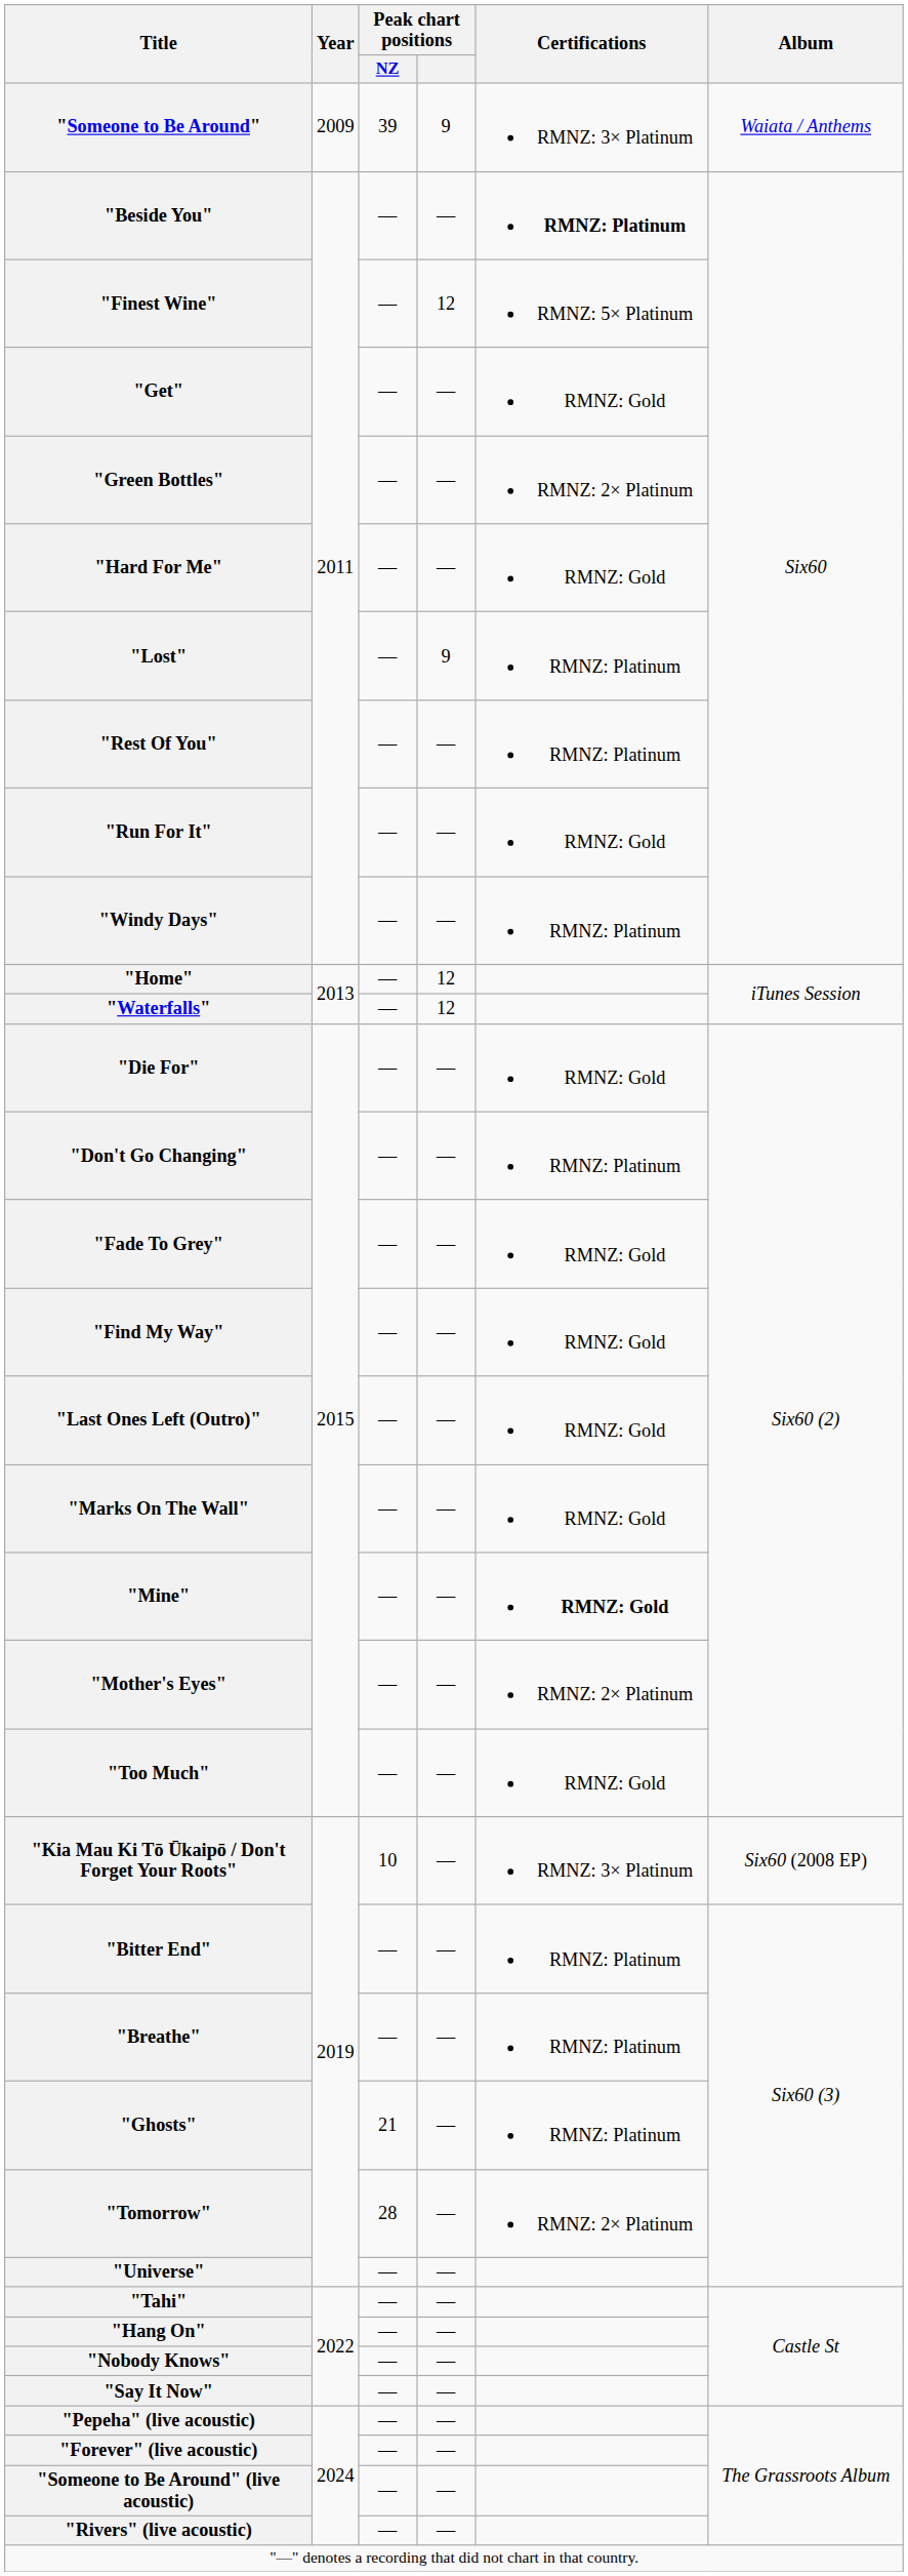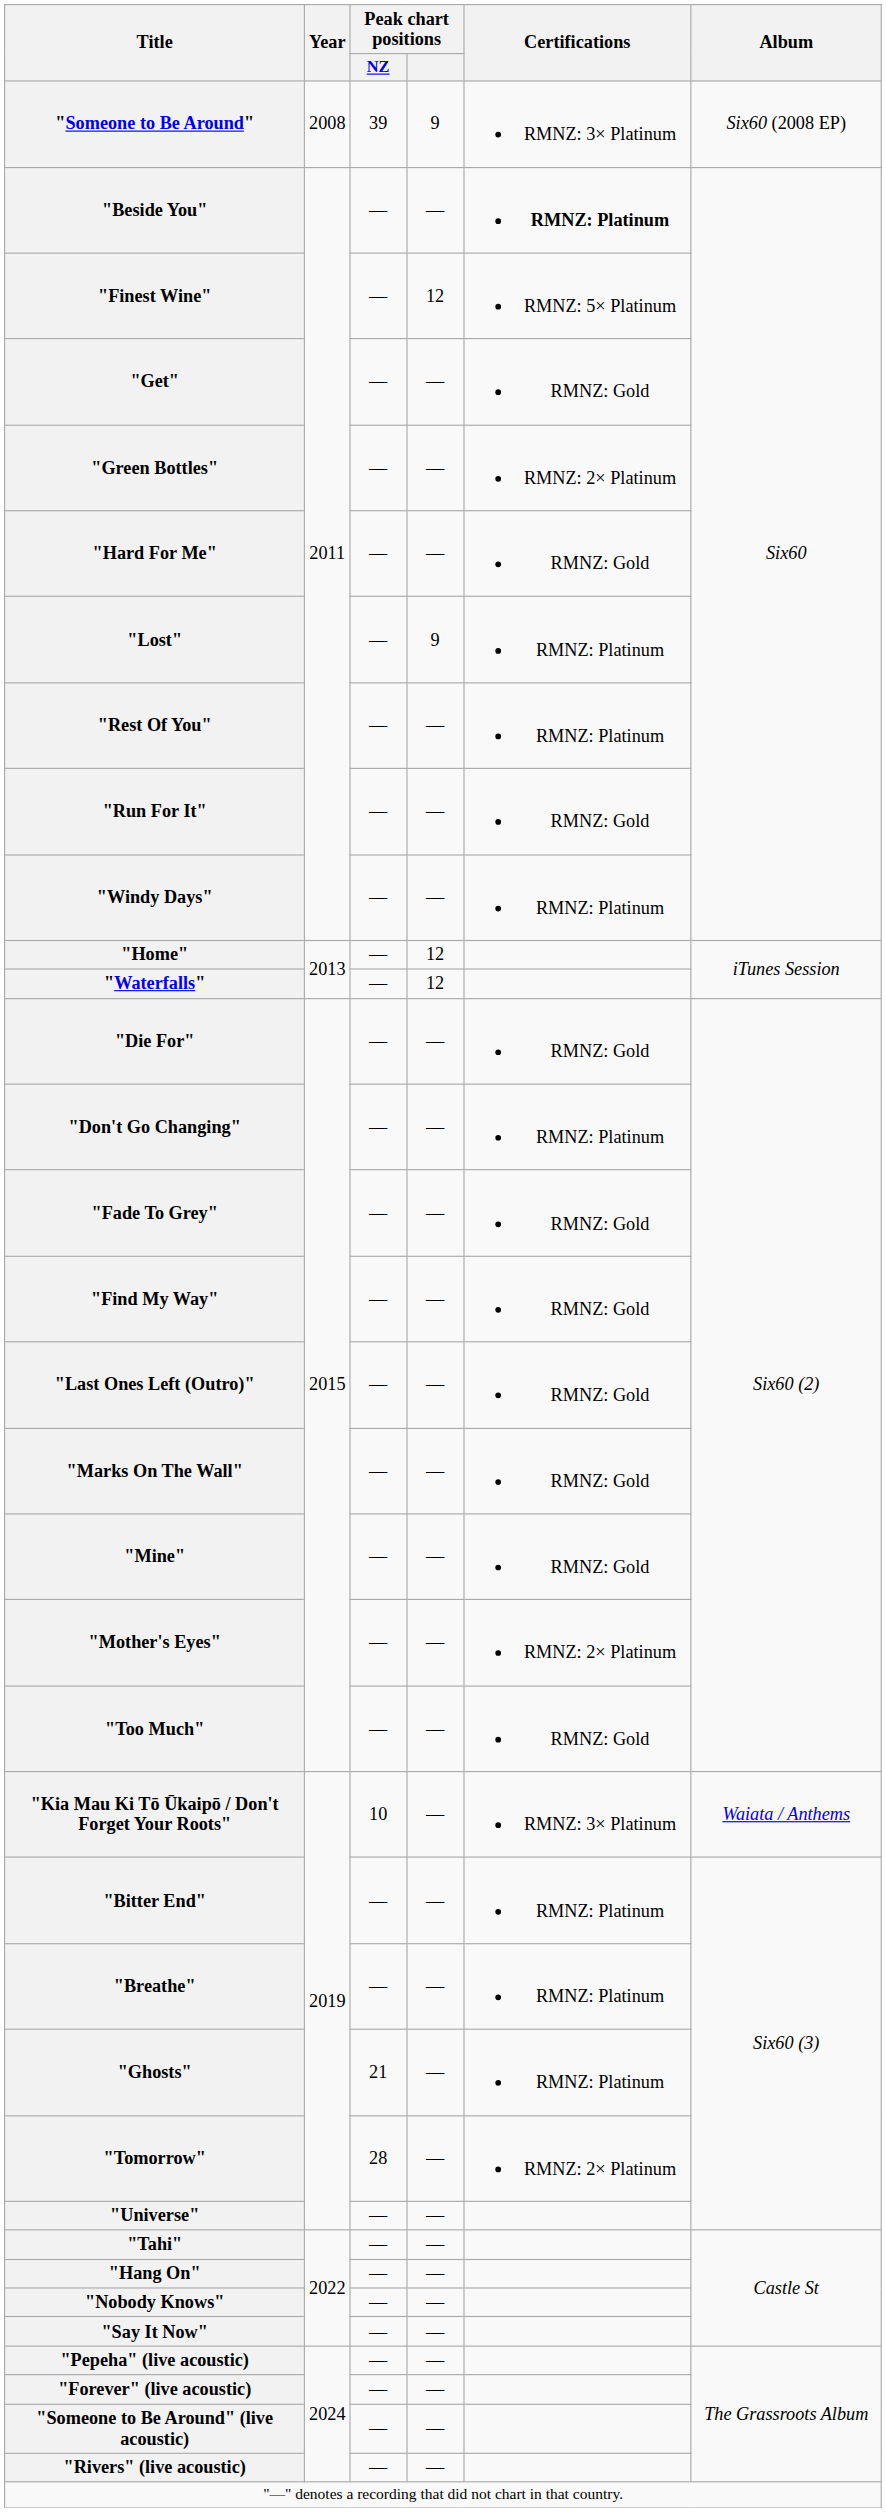"Someone to Be Around" | Year: 2009 -> 2008
"Someone to Be Around" | Album: Waiata / Anthems -> Six60 (2008 EP)
"Mine" | Certifications: bold -> normal
"Kia Mau Ki Tō Ūkaipō / Don't Forget Your Roots" | Album: Six60 (2008 EP) -> Waiata / Anthems
